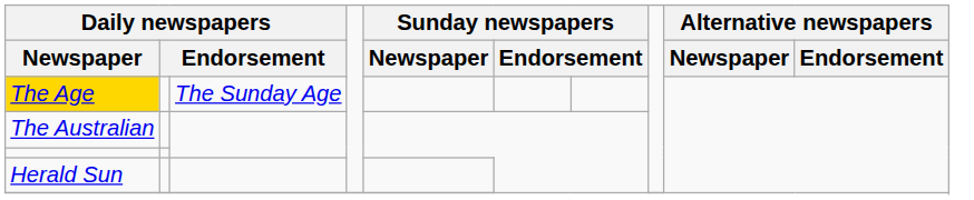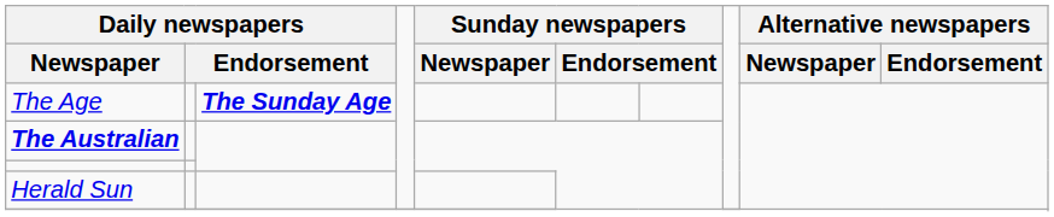The Age | Daily newspapers / Newspaper: gold background -> no background
The Age | column 3: normal -> bold
The Australian | Daily newspapers / Newspaper: normal -> bold
